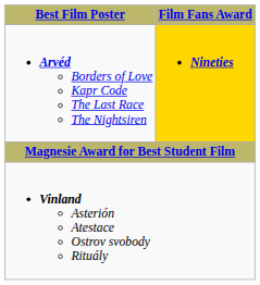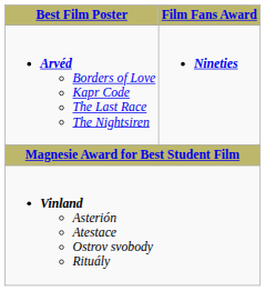Arvéd Borders of Love Kapr Code The Last Race The Nightsiren | Film Fans Award: gold background -> no background
